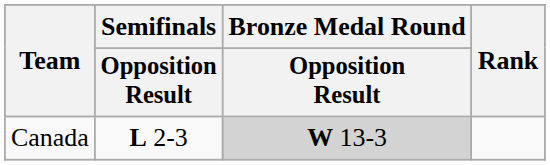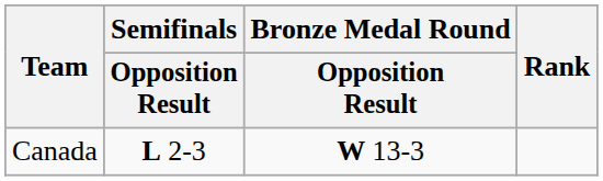Canada | Bronze Medal Round / Opposition Result: lightgrey background -> no background
